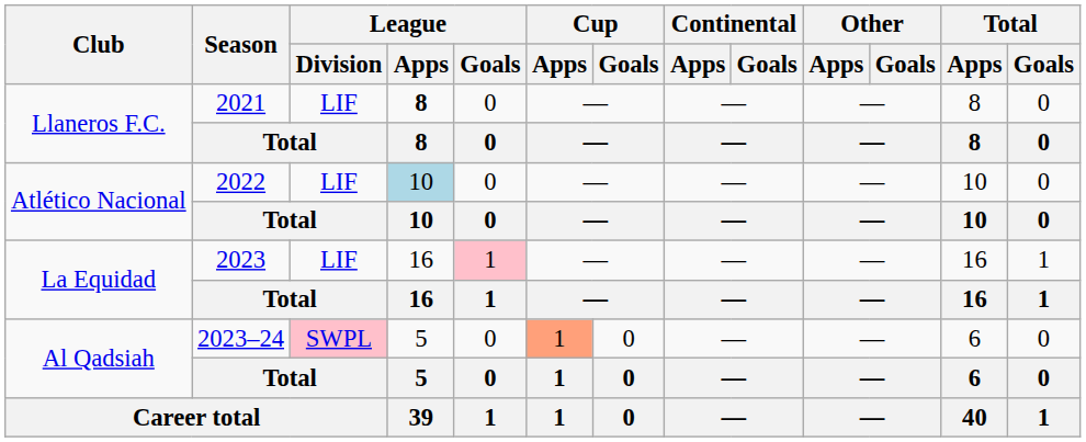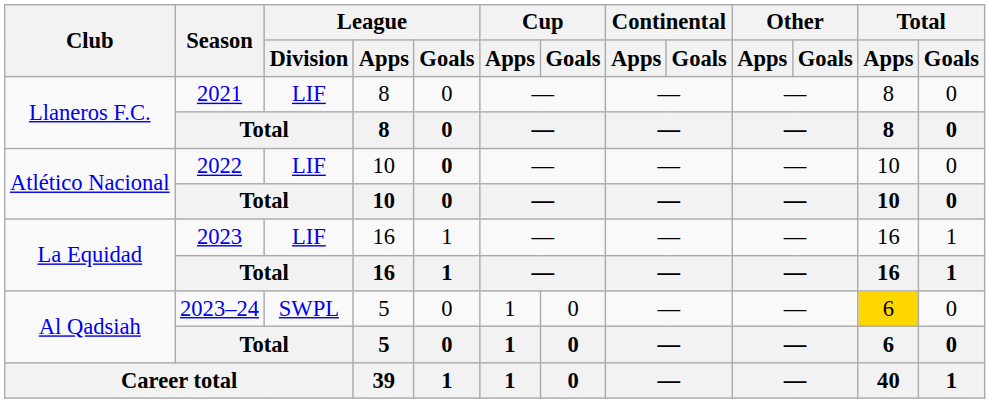Llaneros F.C. / 2021 | League / Apps: bold -> normal
Atlético Nacional / 2022 | League / Apps: lightblue background -> no background
Atlético Nacional / 2022 | League / Goals: normal -> bold
La Equidad / 2023 | League / Goals: pink background -> no background
Al Qadsiah / 2023–24 | League / Division: pink background -> no background
Al Qadsiah / 2023–24 | Cup / Apps: lightsalmon background -> no background
Al Qadsiah / 2023–24 | Total / Apps: no background -> gold background
